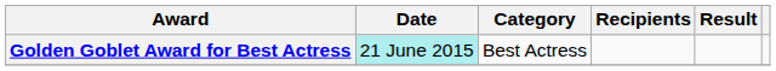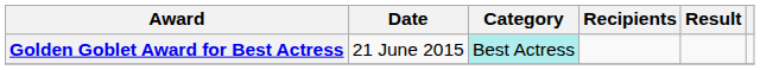Golden Goblet Award for Best Actress | Date: paleturquoise background -> no background
Golden Goblet Award for Best Actress | Category: no background -> paleturquoise background
